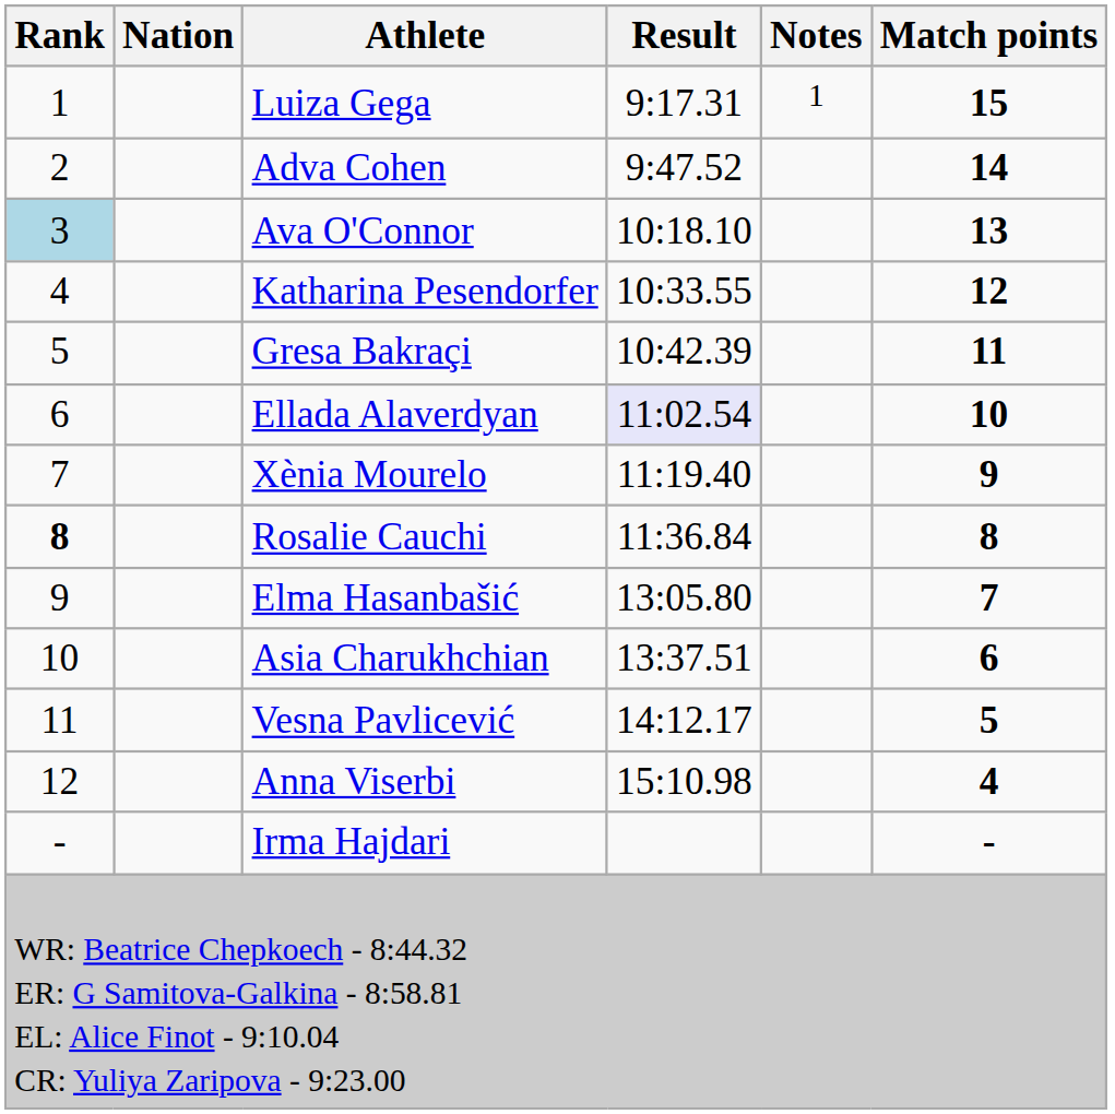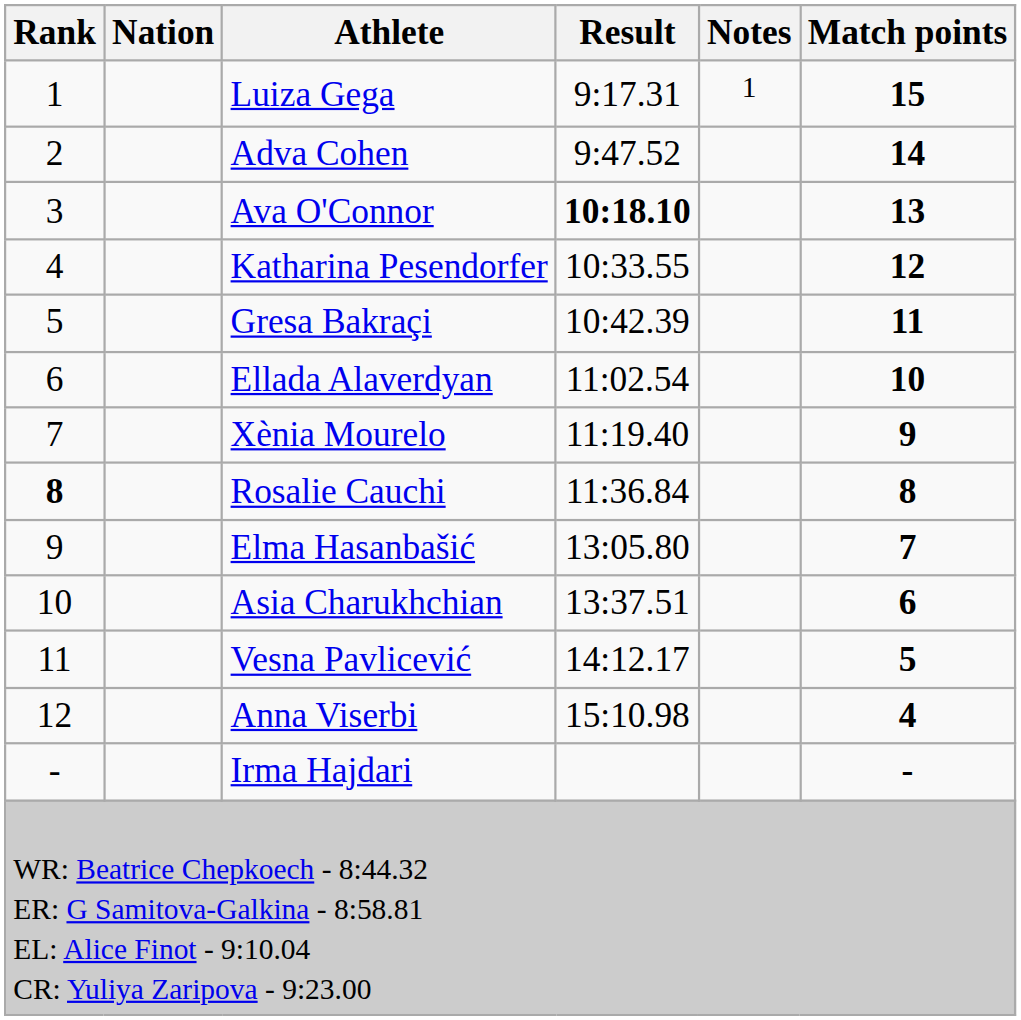Ava O'Connor | Rank: lightblue background -> no background
Ava O'Connor | Result: normal -> bold
Ellada Alaverdyan | Result: lavender background -> no background
